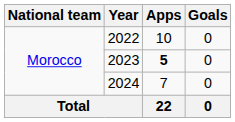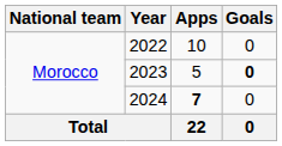2023 | Apps: bold -> normal
2023 | Goals: normal -> bold
2024 | Apps: normal -> bold
